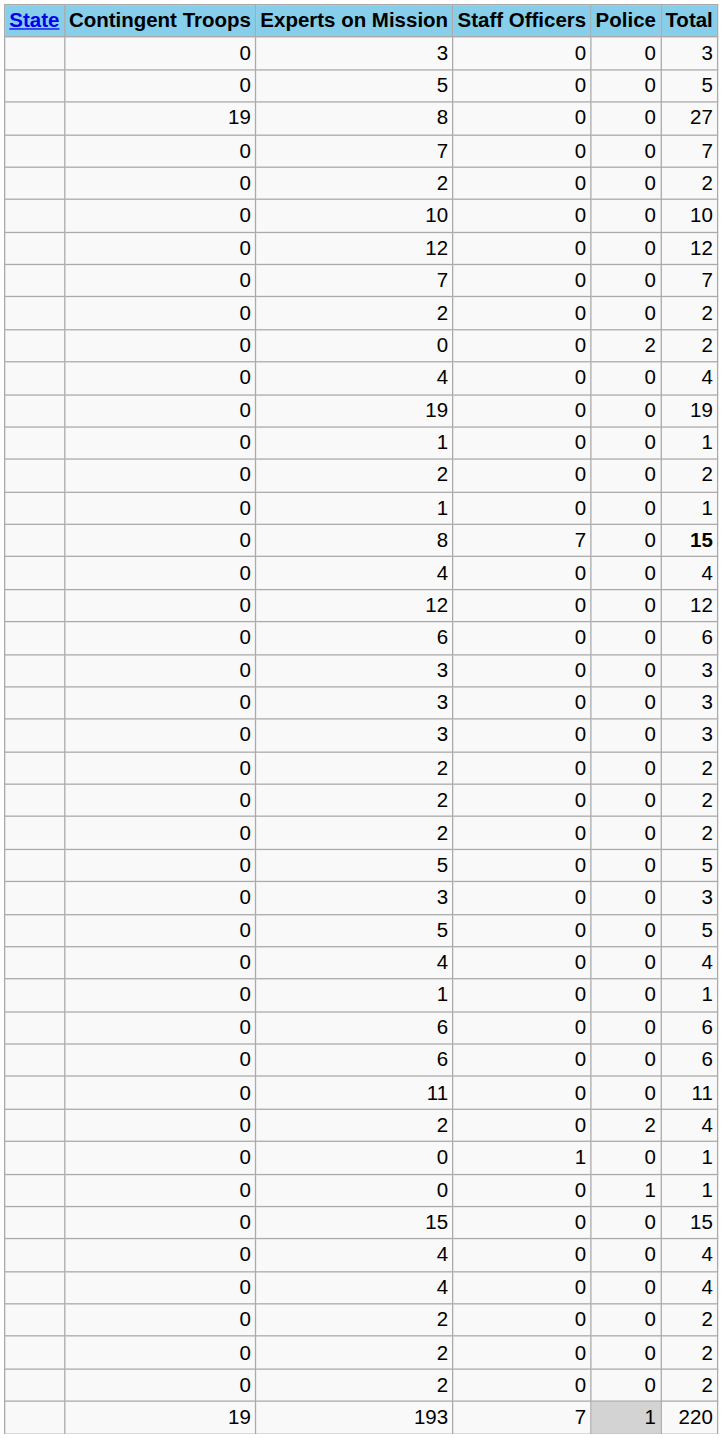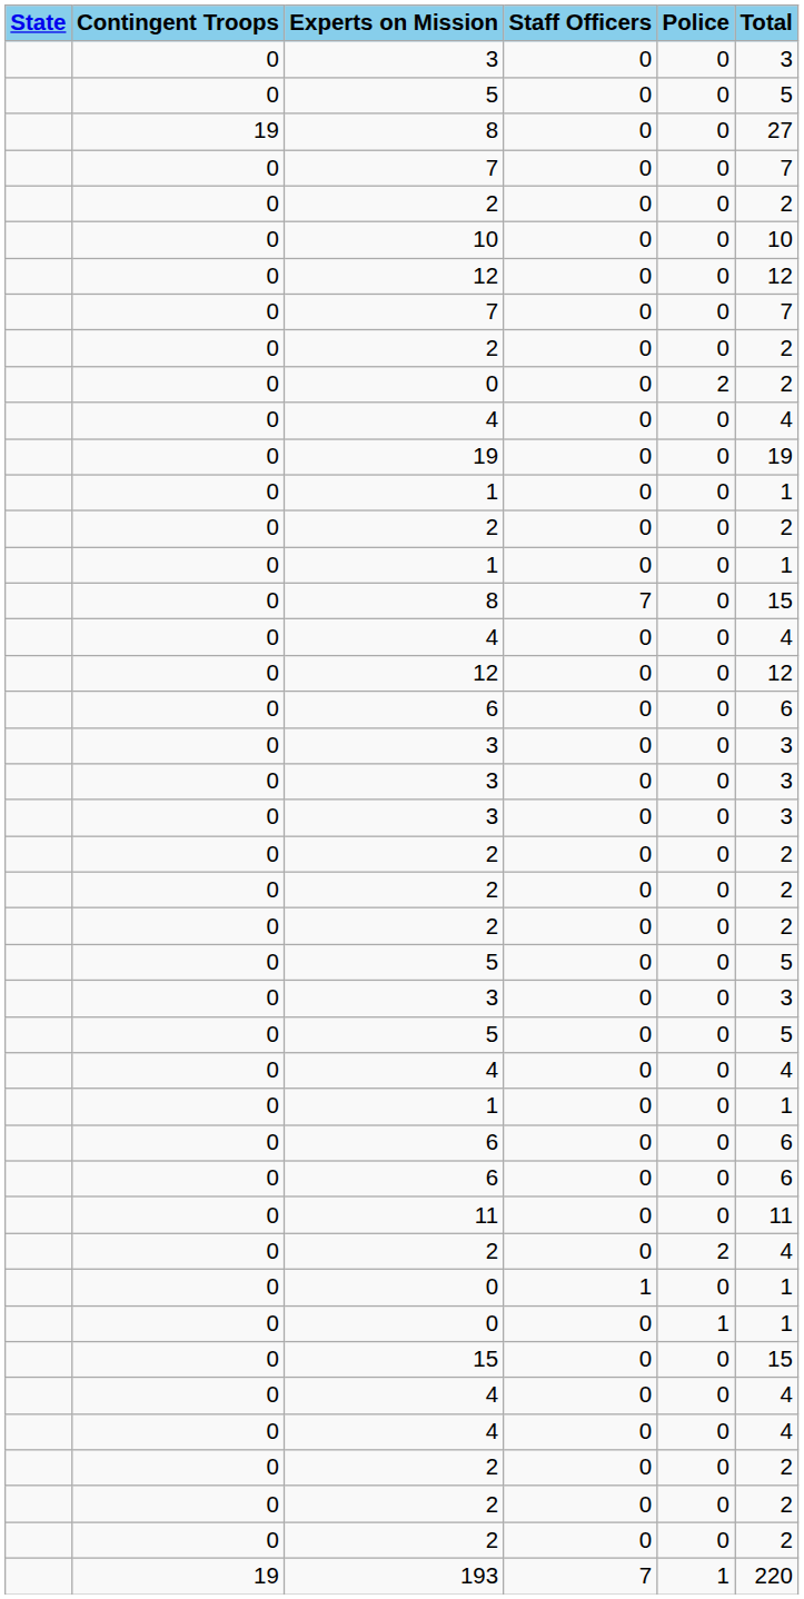8 / 7 | Total: bold -> normal
193 | Police: lightgrey background -> no background
